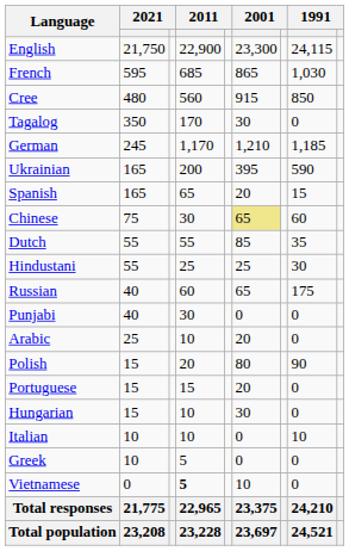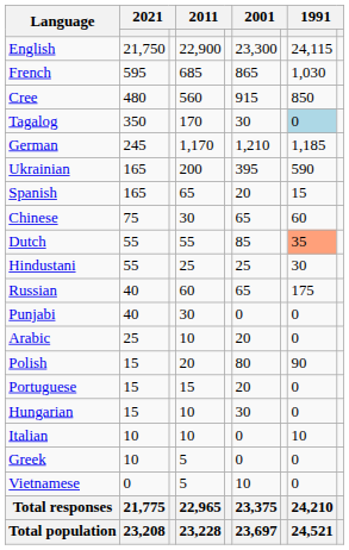Tagalog | column 8: no background -> lightblue background
Chinese | column 6: khaki background -> no background
Dutch | column 8: no background -> lightsalmon background
Vietnamese | column 4: bold -> normal
